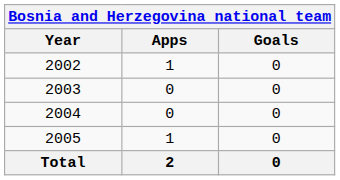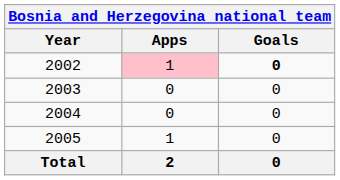2002 | Apps: no background -> pink background
2002 | Goals: normal -> bold
